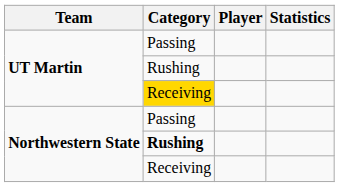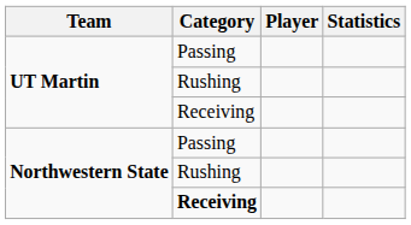UT Martin / Receiving | Category: gold background -> no background
Northwestern State / Rushing | Category: bold -> normal
Northwestern State / Receiving | Category: normal -> bold
